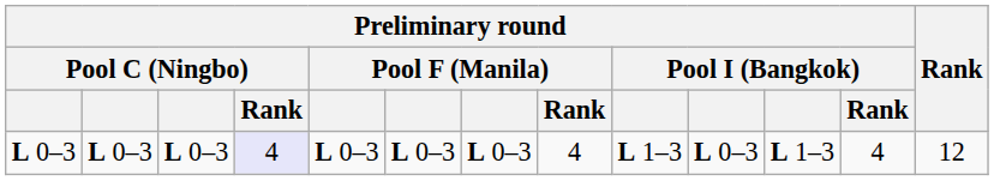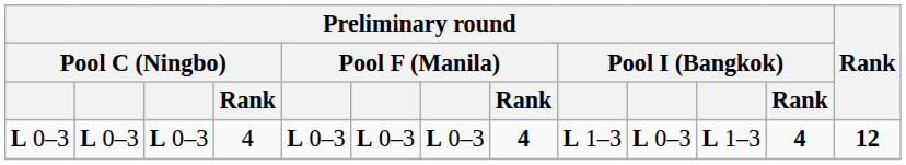row 4 | Preliminary round / Pool C (Ningbo) / Rank: lavender background -> no background
row 4 | Preliminary round / Pool F (Manila) / Rank: normal -> bold
row 4 | Preliminary round / Pool I (Bangkok) / Rank: normal -> bold
row 4 | Rank: normal -> bold
